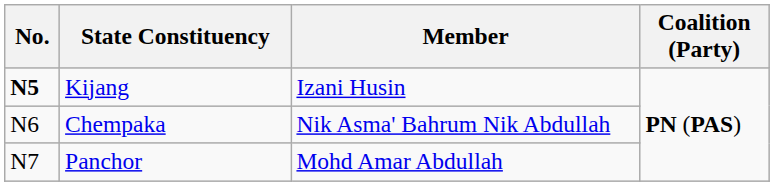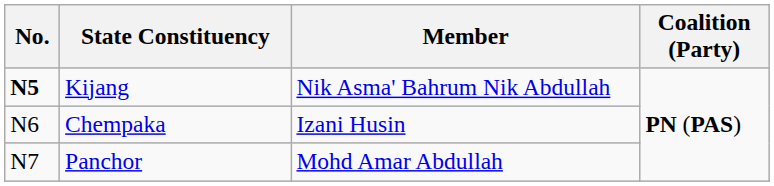Kijang | Member: Izani Husin -> Nik Asma' Bahrum Nik Abdullah
Chempaka | Member: Nik Asma' Bahrum Nik Abdullah -> Izani Husin
